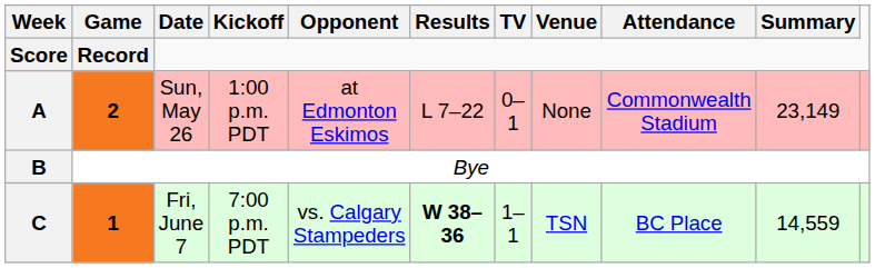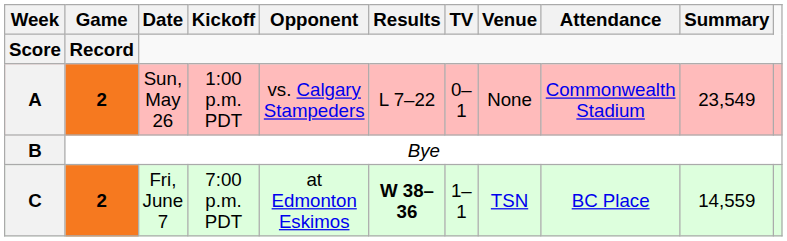A | Opponent: at Edmonton Eskimos -> vs. Calgary Stampeders
A | Summary: 23,149 -> 23,549
C | Game / Record: 1 -> 2
C | Opponent: vs. Calgary Stampeders -> at Edmonton Eskimos
